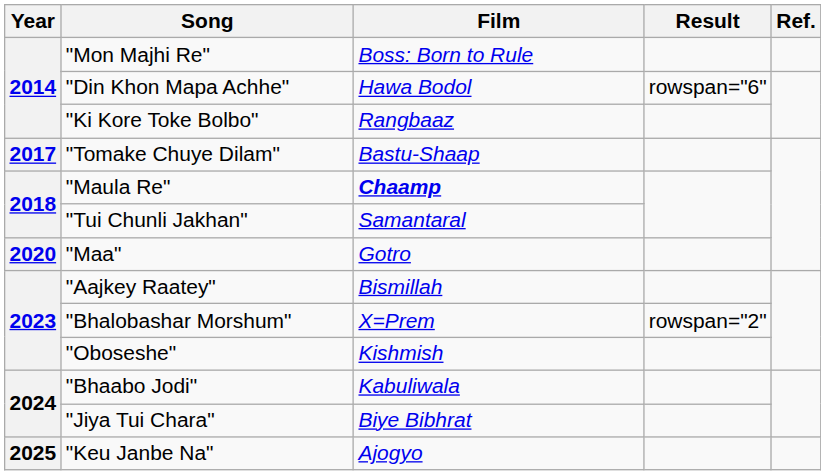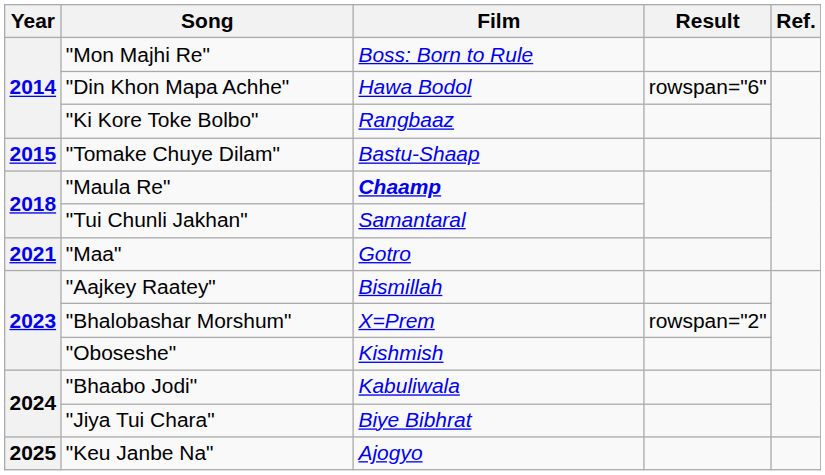"Tomake Chuye Dilam" | Year: 2017 -> 2015
"Maa" | Year: 2020 -> 2021
